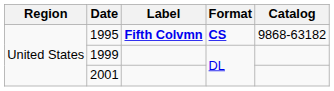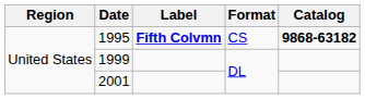1995 | Format: bold -> normal
1995 | Catalog: normal -> bold
